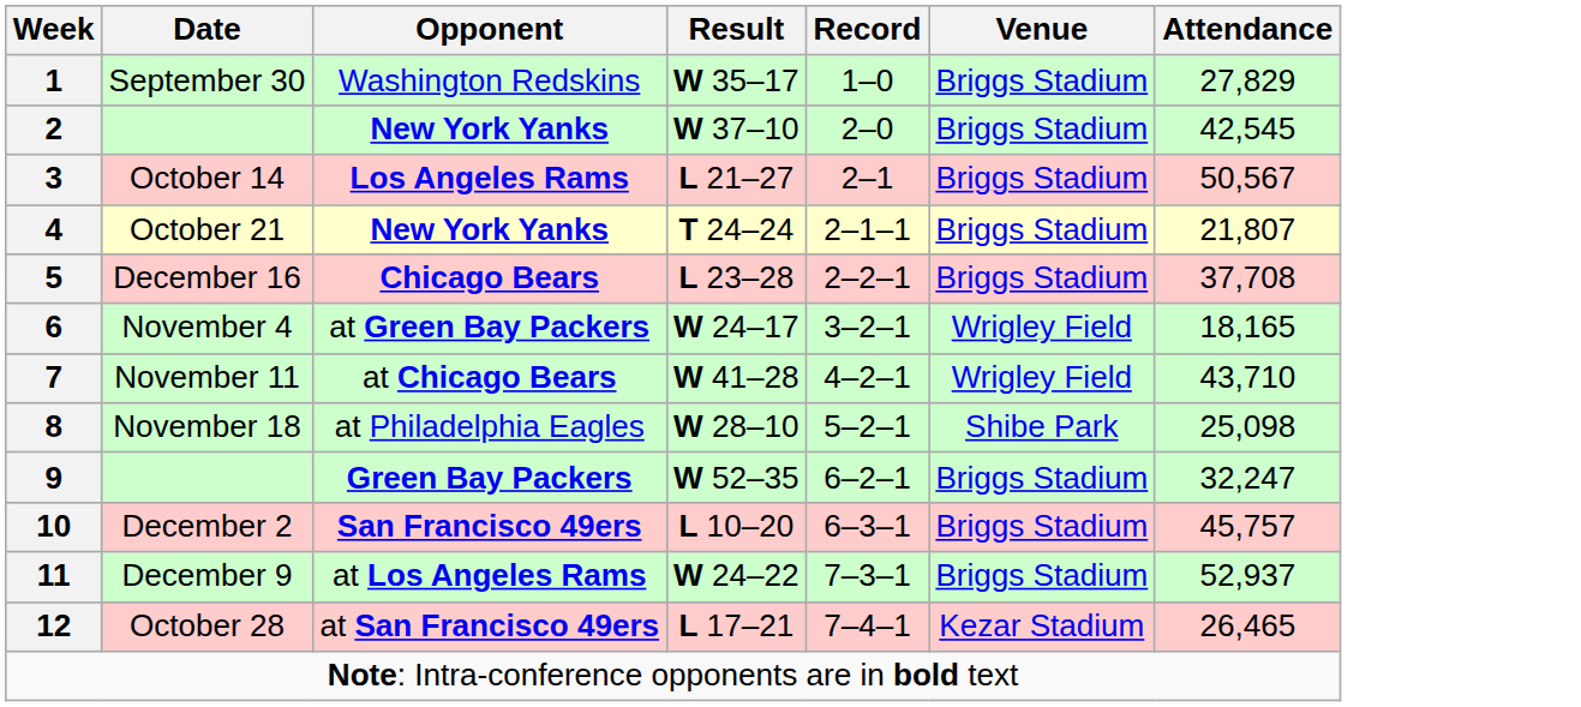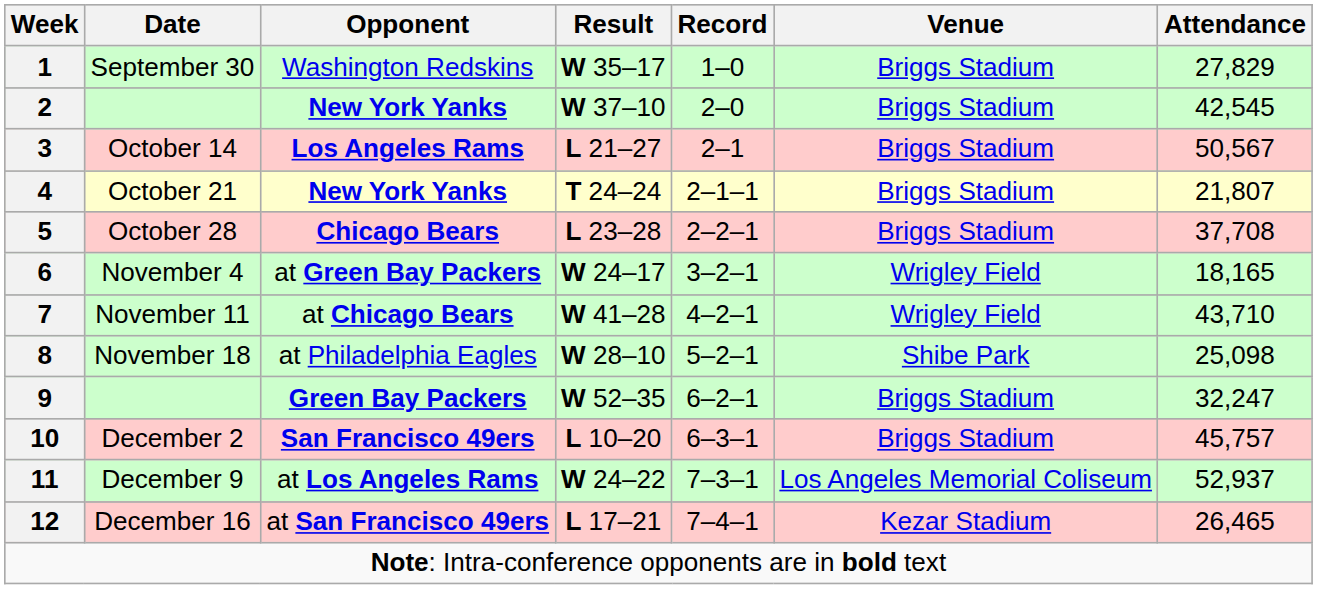5 | Date: December 16 -> October 28
11 | Venue: Briggs Stadium -> Los Angeles Memorial Coliseum
12 | Date: October 28 -> December 16
